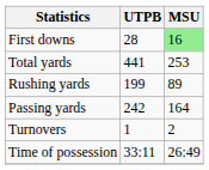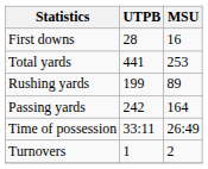First downs | MSU: lightgreen background -> no background
rows swapped: Turnovers <-> Time of possession
